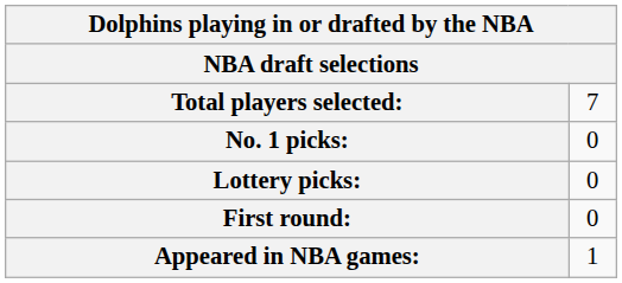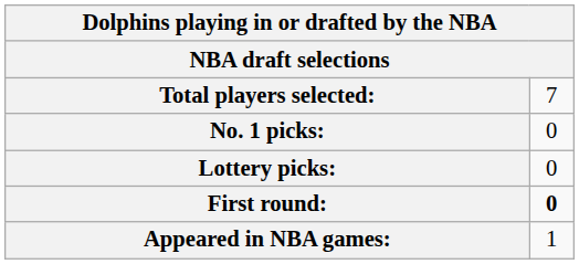First round: | column 2: normal -> bold
